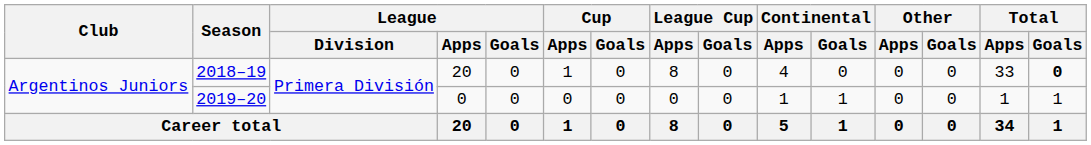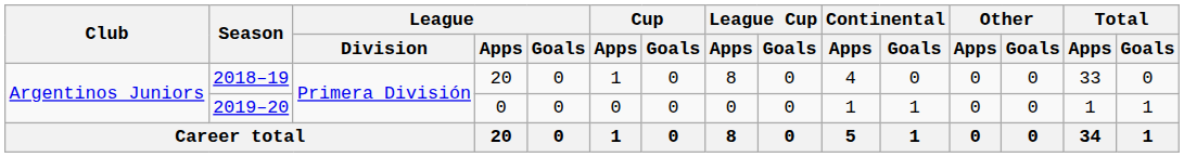2018–19 | Total / Goals: bold -> normal
